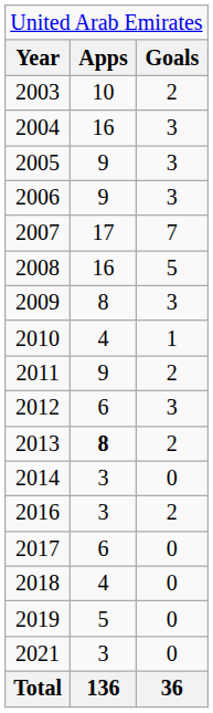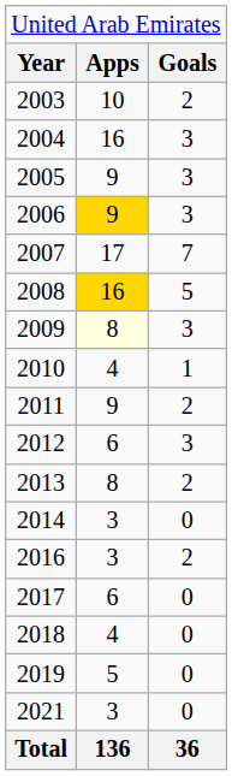2006 | column 2: no background -> gold background
2008 | column 2: no background -> gold background
2009 | column 2: no background -> lightyellow background
2013 | column 2: bold -> normal
